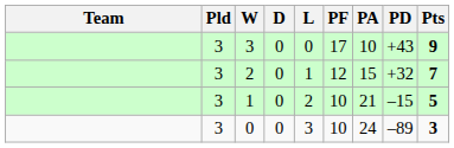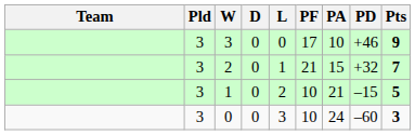row 2 | PD: +43 -> +46
row 3 | PF: 12 -> 21
row 5 | PD: –89 -> –60
